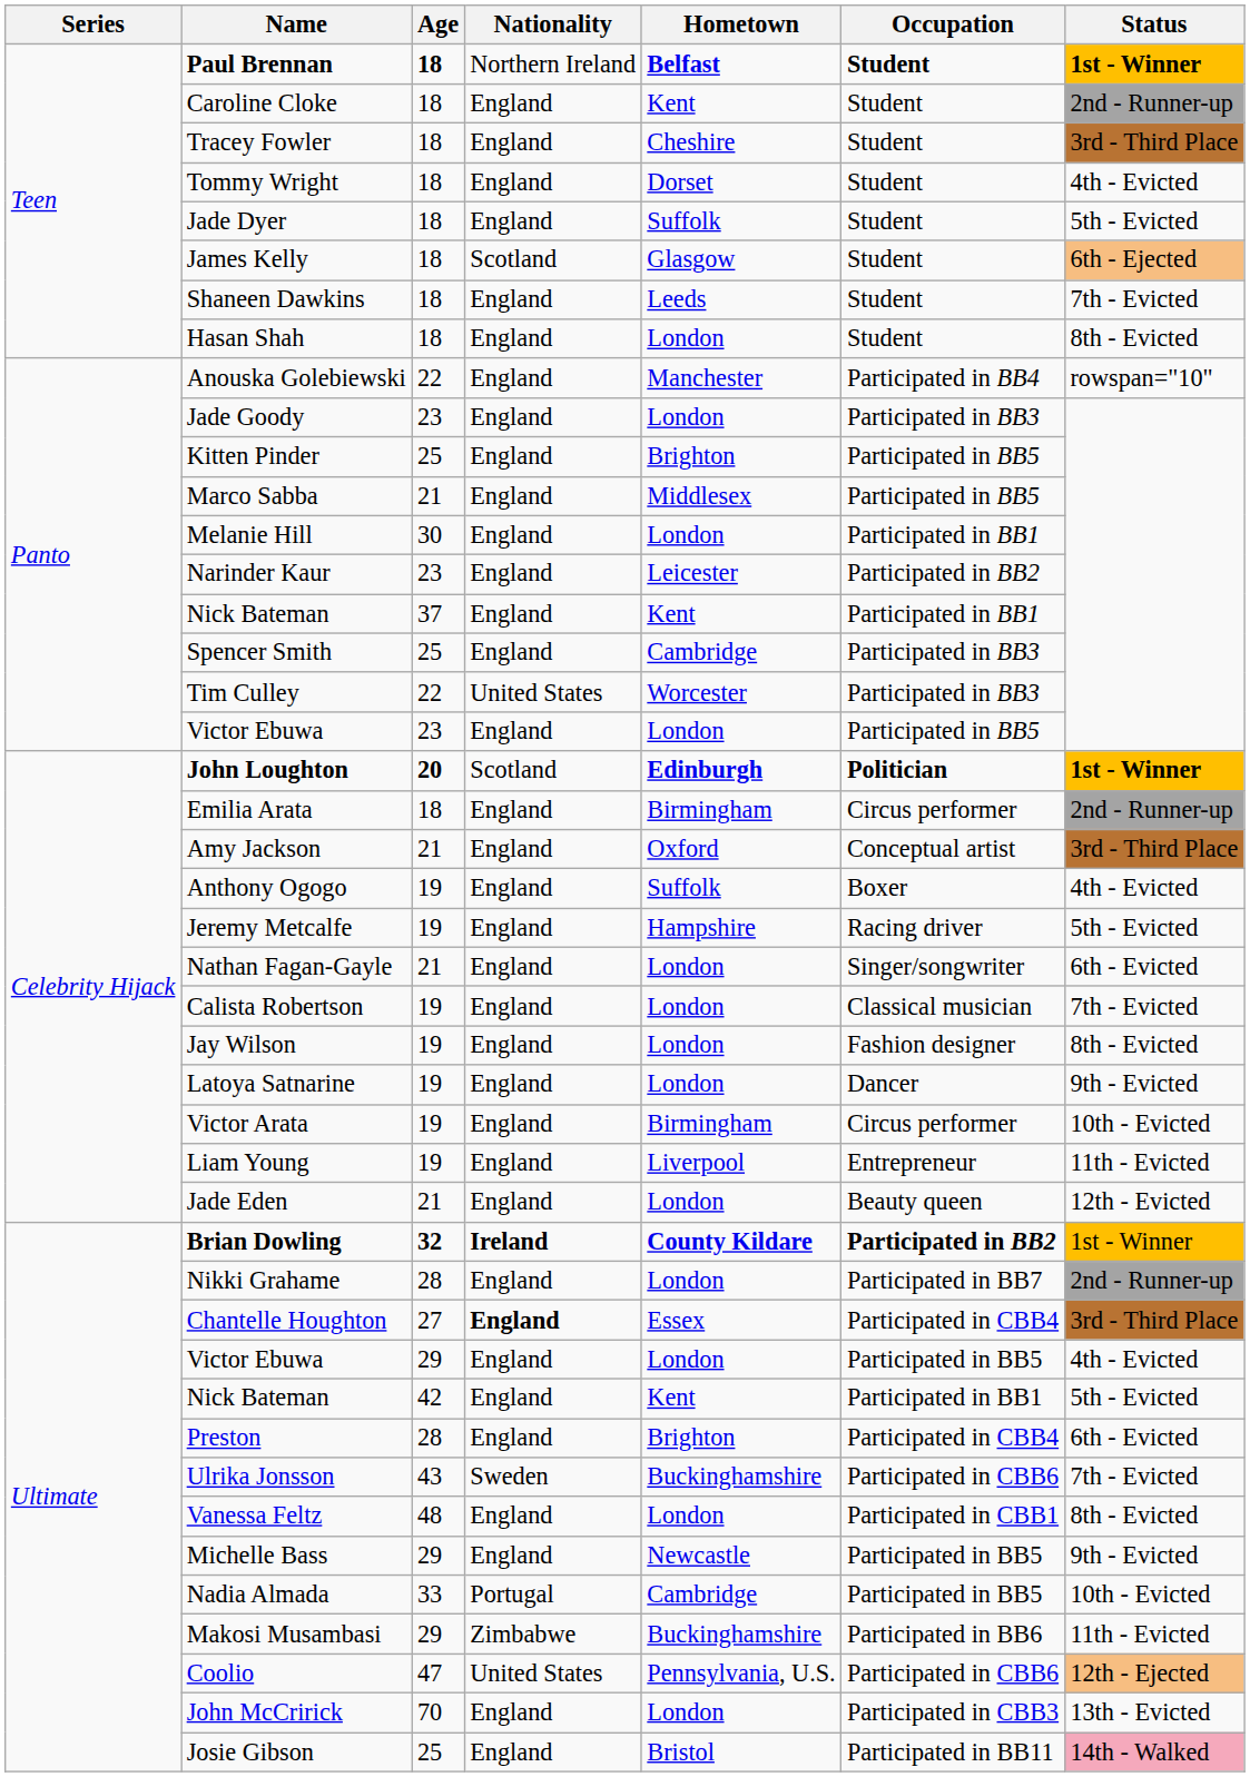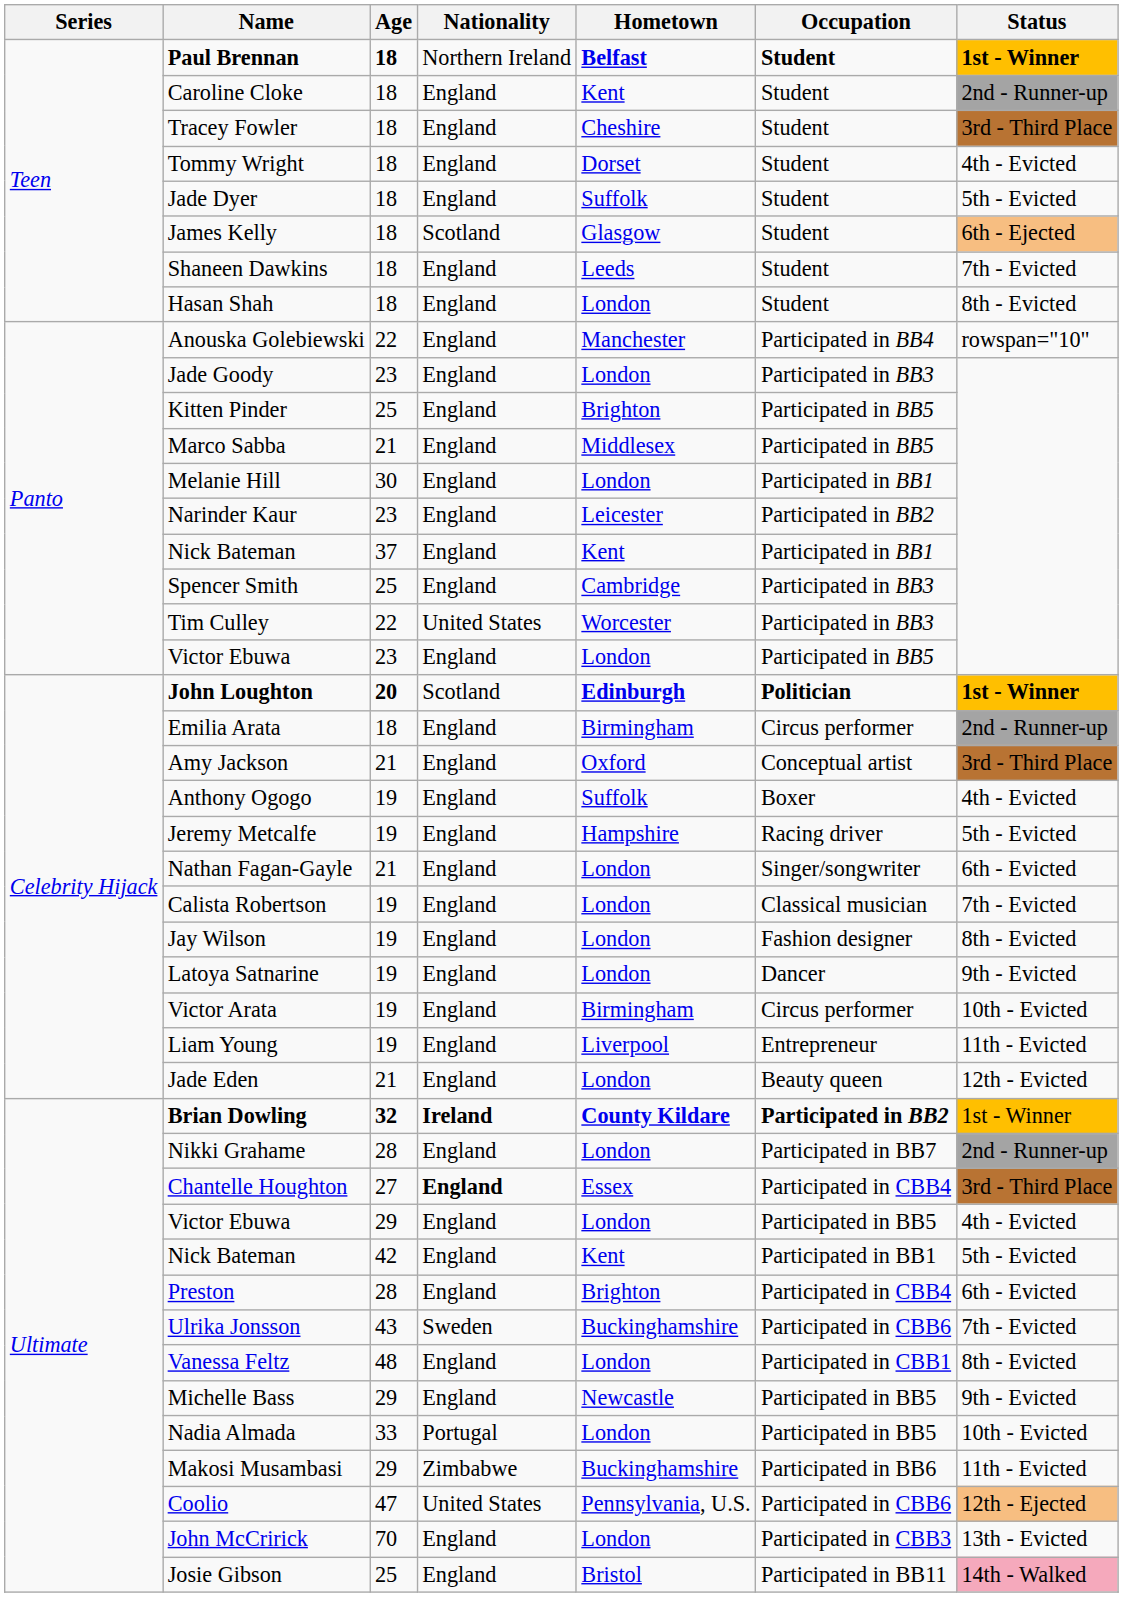Nadia Almada | Hometown: Cambridge -> London
